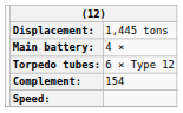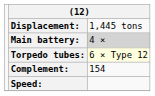Main battery: | column 3: no background -> lightgrey background
Torpedo tubes: | column 3: no background -> lightyellow background
